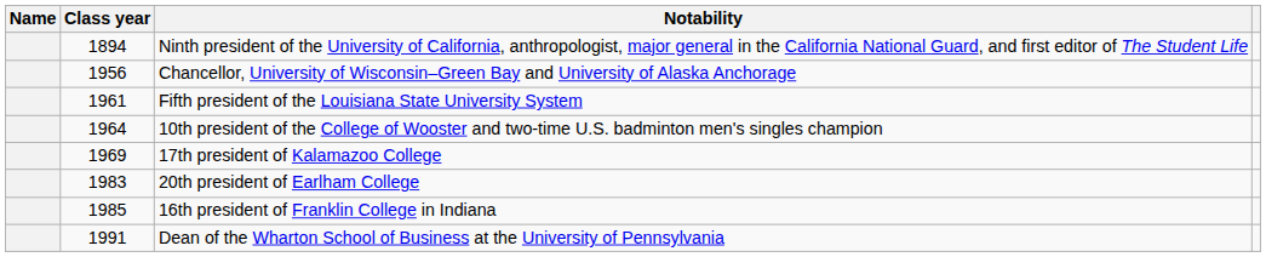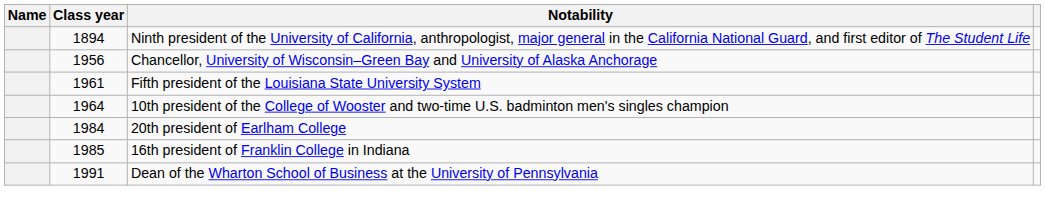- row: 1969 | 17th president of Kalamazoo College
20th president of Earlham College | Class year: 1983 -> 1984
